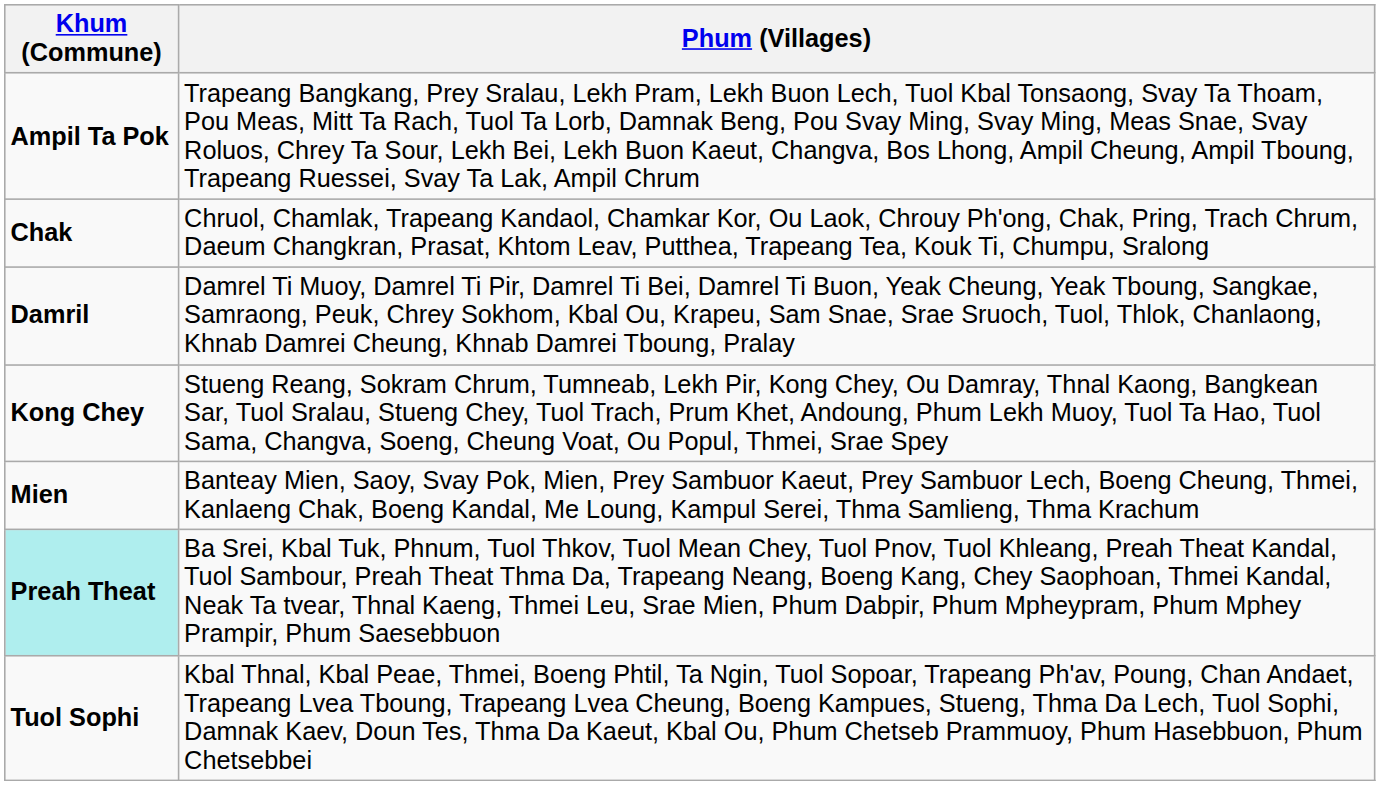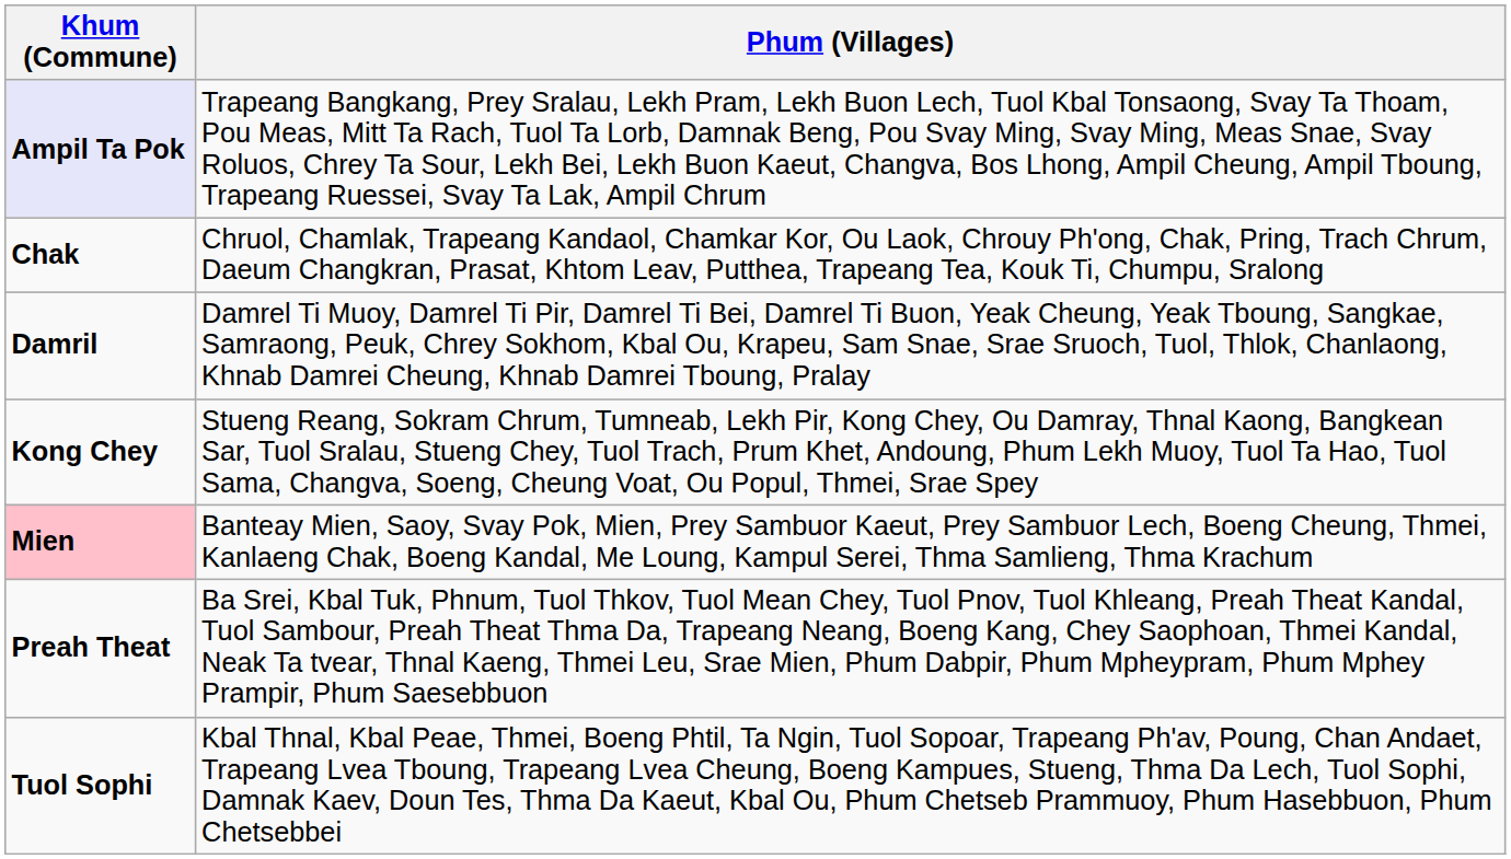Ampil Ta Pok | Khum (Commune): no background -> lavender background
Mien | Khum (Commune): no background -> pink background
Preah Theat | Khum (Commune): paleturquoise background -> no background
